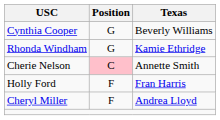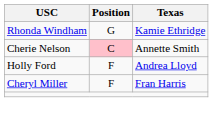- row: Cynthia Cooper | G | Beverly Williams
Holly Ford | Texas: Fran Harris -> Andrea Lloyd
Cheryl Miller | Texas: Andrea Lloyd -> Fran Harris
